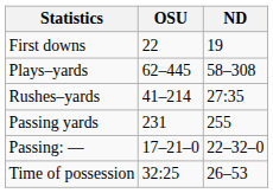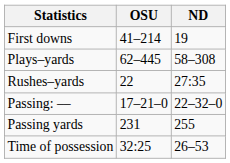First downs | OSU: 22 -> 41–214
Rushes–yards | OSU: 41–214 -> 22
rows swapped: Passing yards <-> Passing: ––
